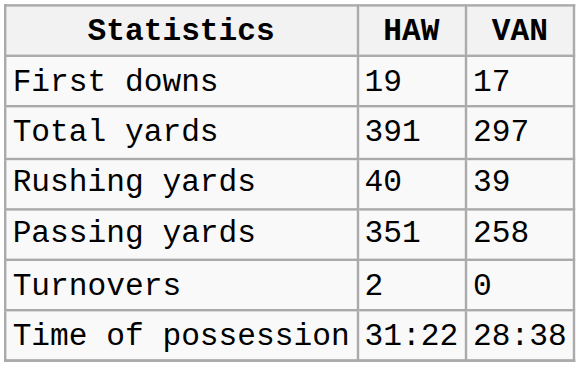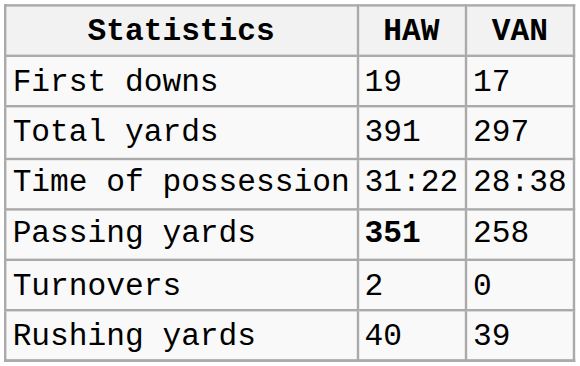rows swapped: Rushing yards <-> Time of possession
Passing yards | HAW: normal -> bold
